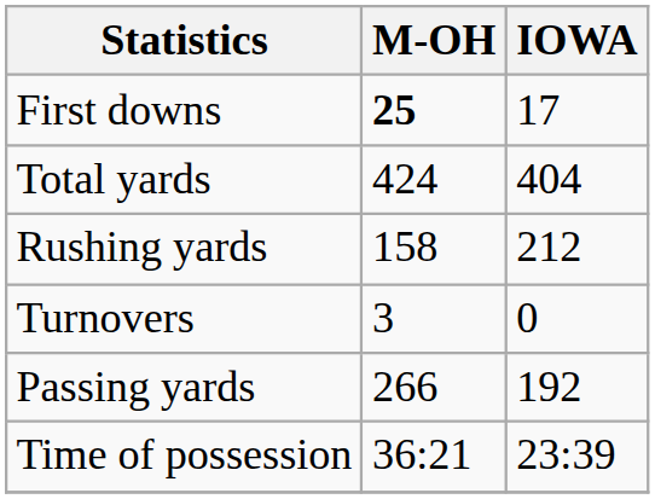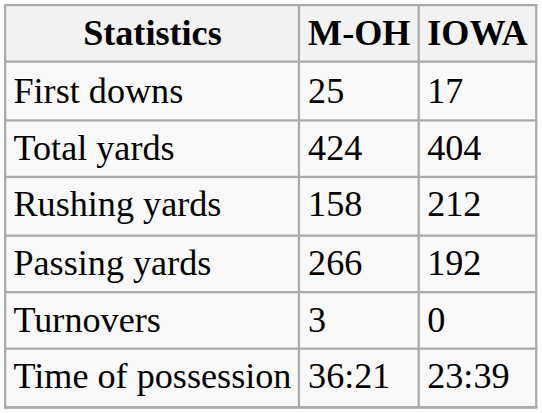First downs | M-OH: bold -> normal
rows swapped: Passing yards <-> Turnovers
